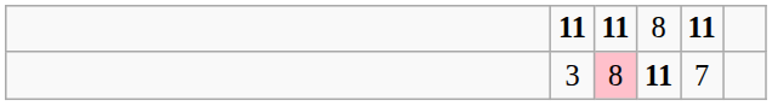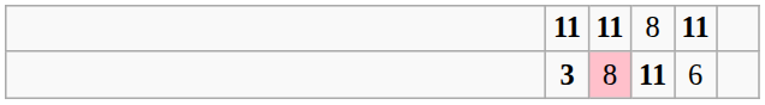row 2 | column 2: normal -> bold
row 2 | column 5: 7 -> 6
